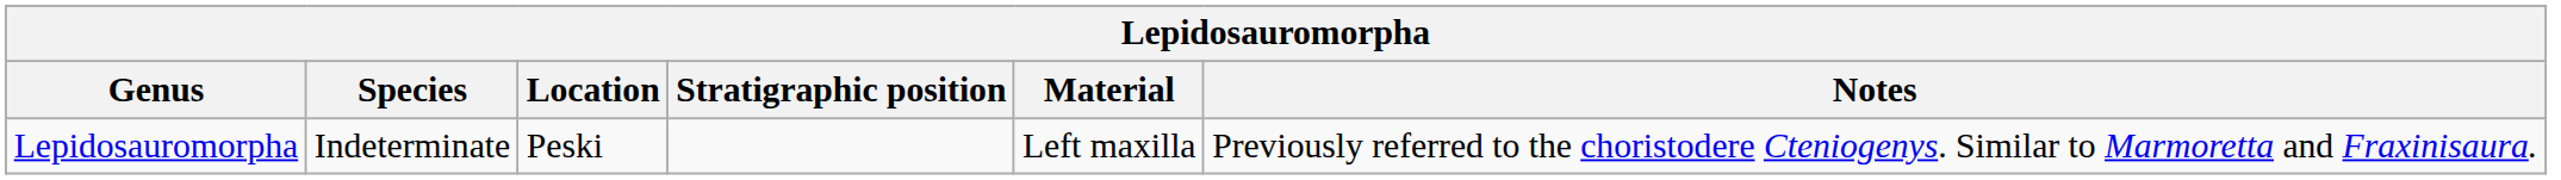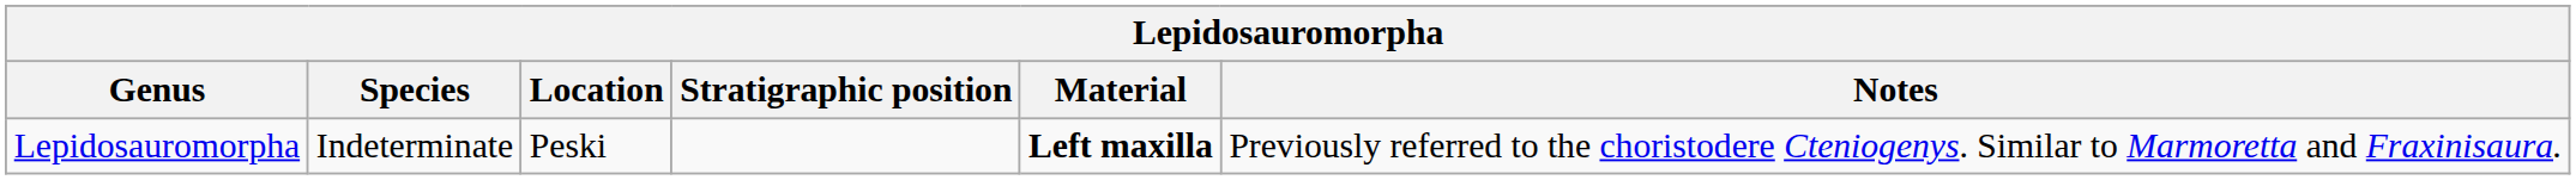row 3 | Material: normal -> bold
